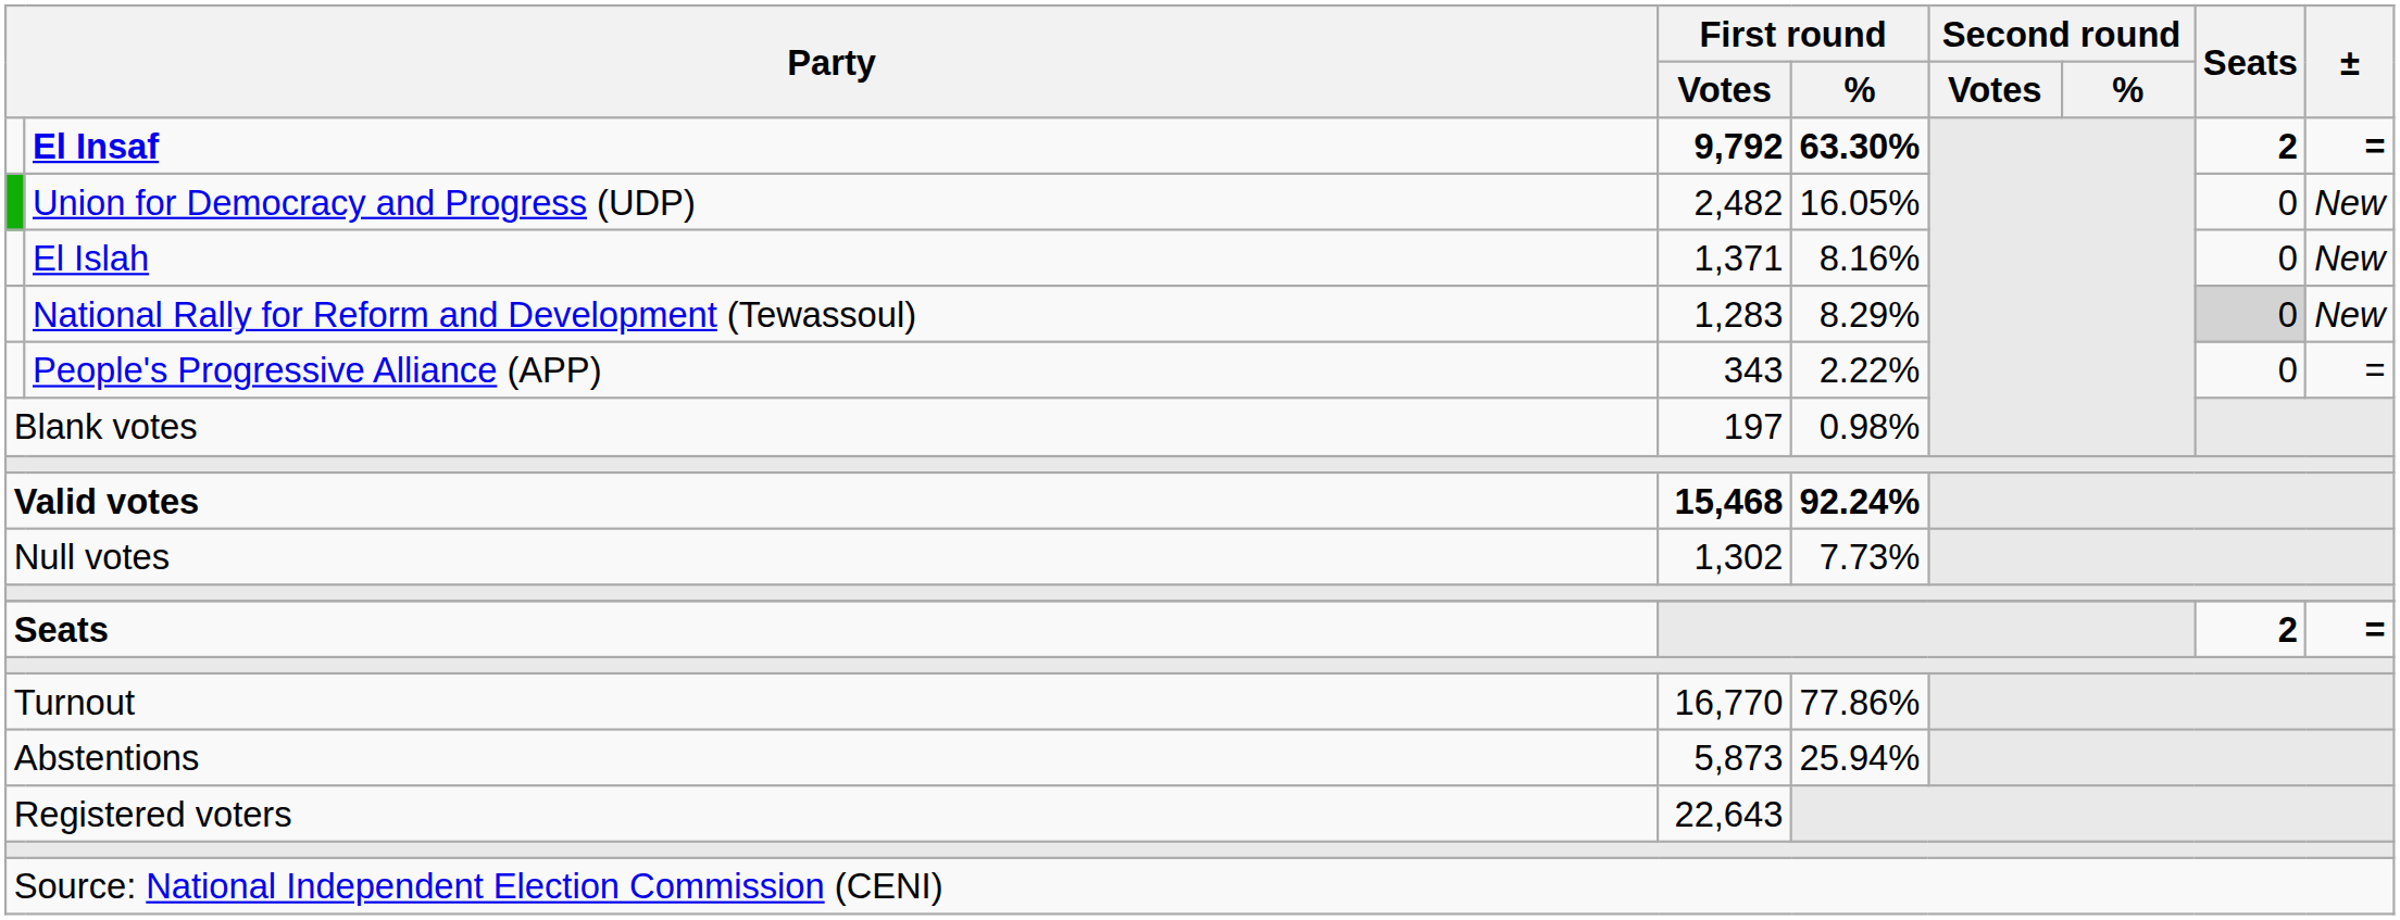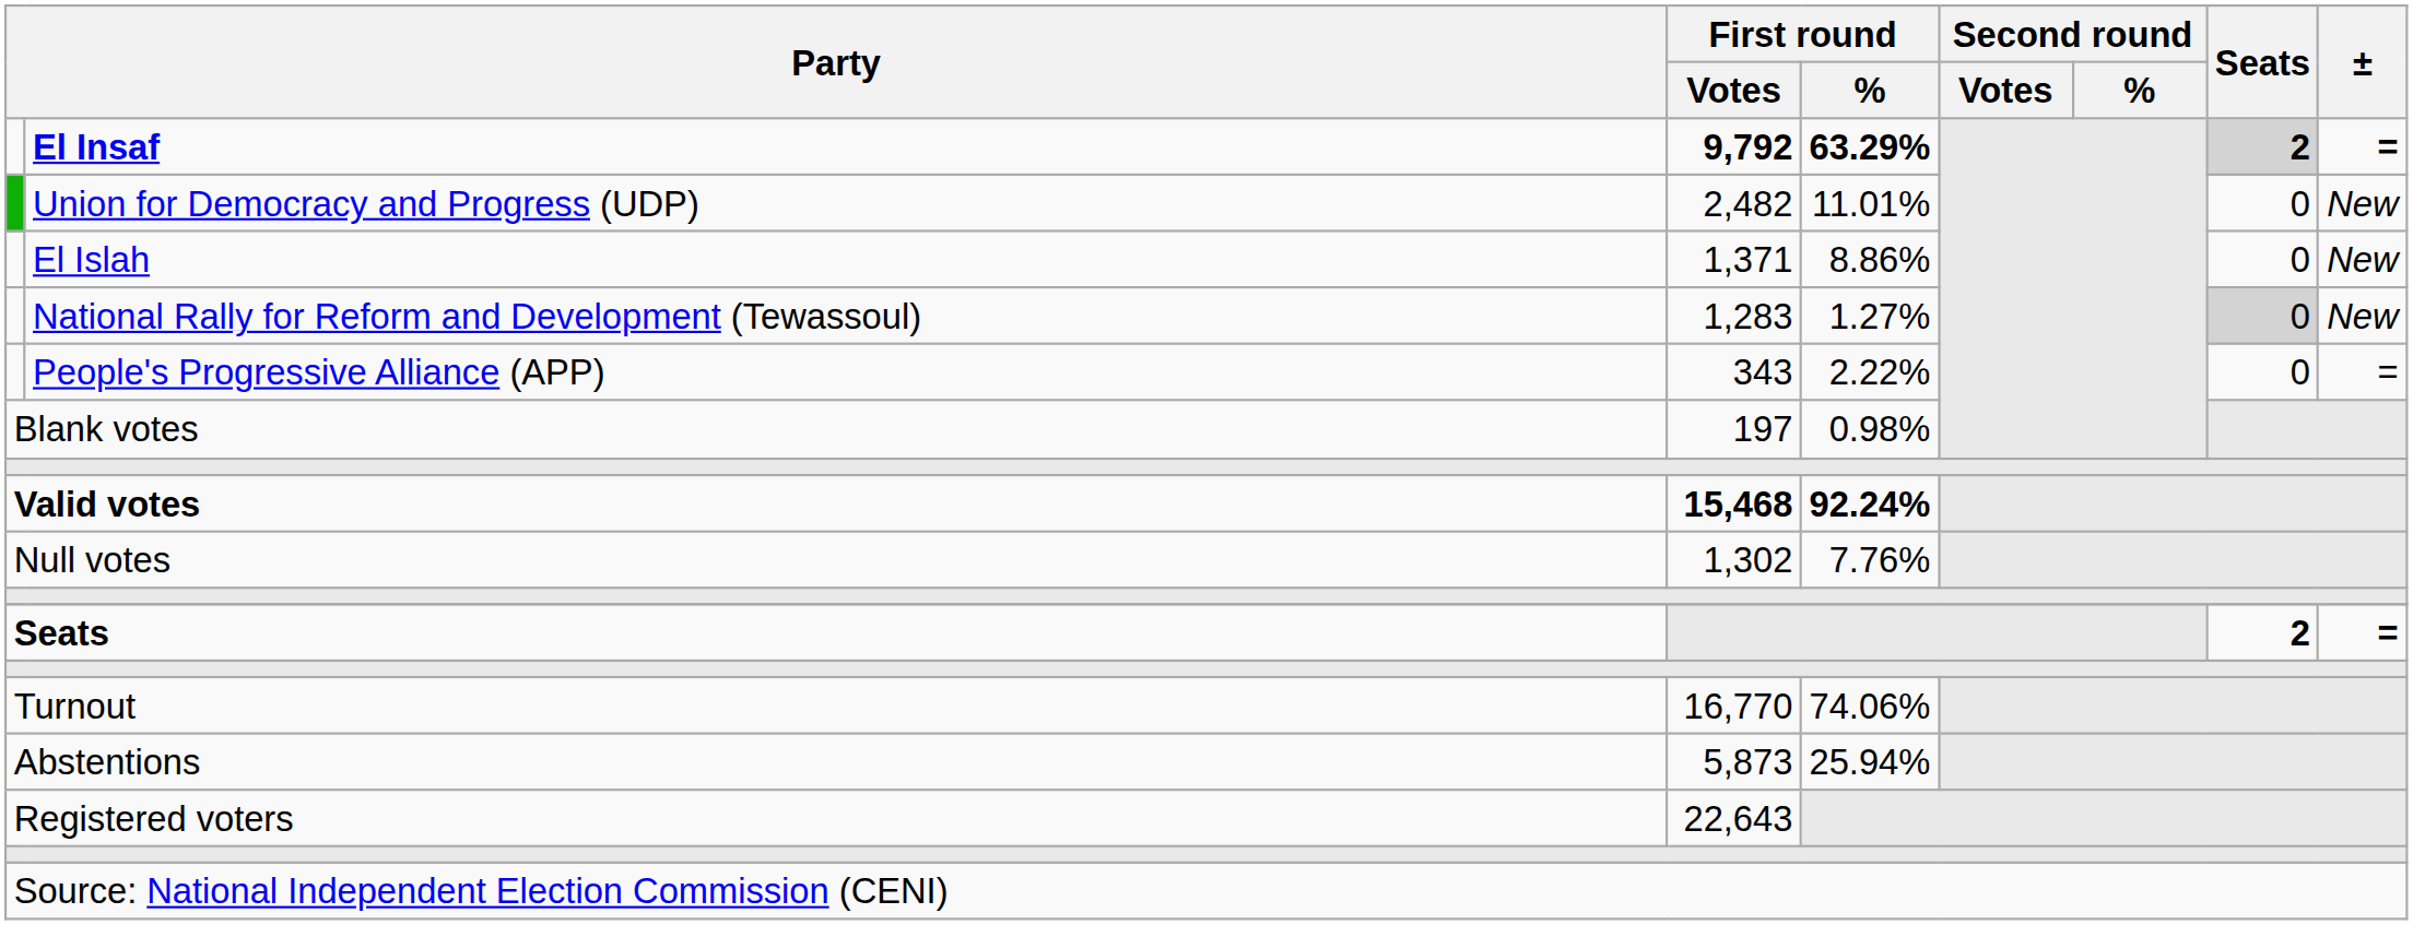El Insaf | First round / %: 63.30% -> 63.29%
El Insaf | Seats: no background -> lightgrey background
Union for Democracy and Progress (UDP) | First round / %: 16.05% -> 11.01%
El Islah | First round / %: 8.16% -> 8.86%
National Rally for Reform and Development (Tewassoul) | First round / %: 8.29% -> 1.27%
Null votes | First round / %: 7.73% -> 7.76%
Turnout | First round / %: 77.86% -> 74.06%
